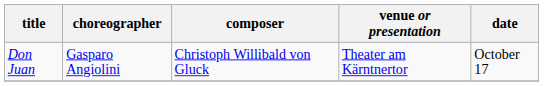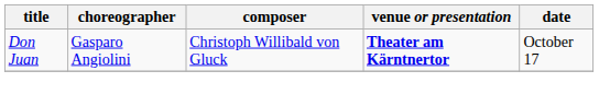Don Juan | venue or presentation: normal -> bold
